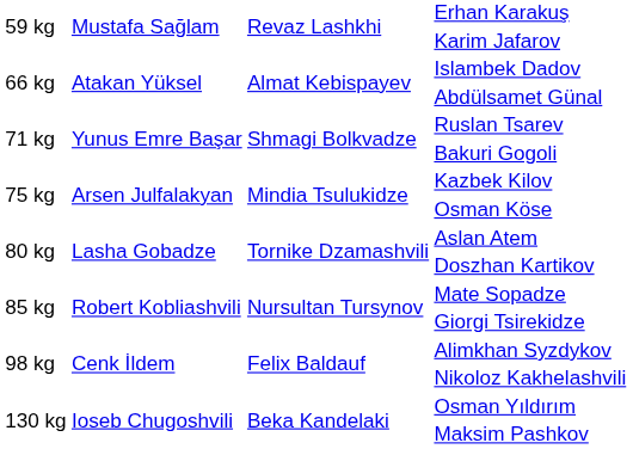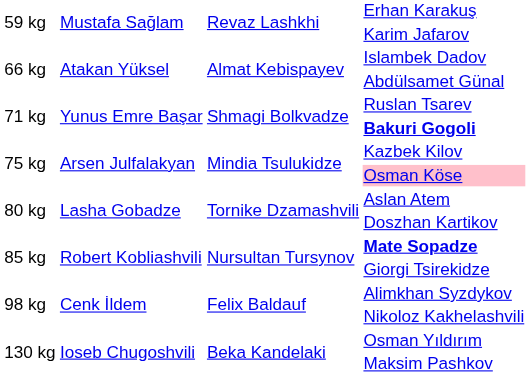Bakuri Gogoli | column 4: normal -> bold
Osman Köse | column 4: no background -> pink background
Mate Sopadze | column 4: normal -> bold
